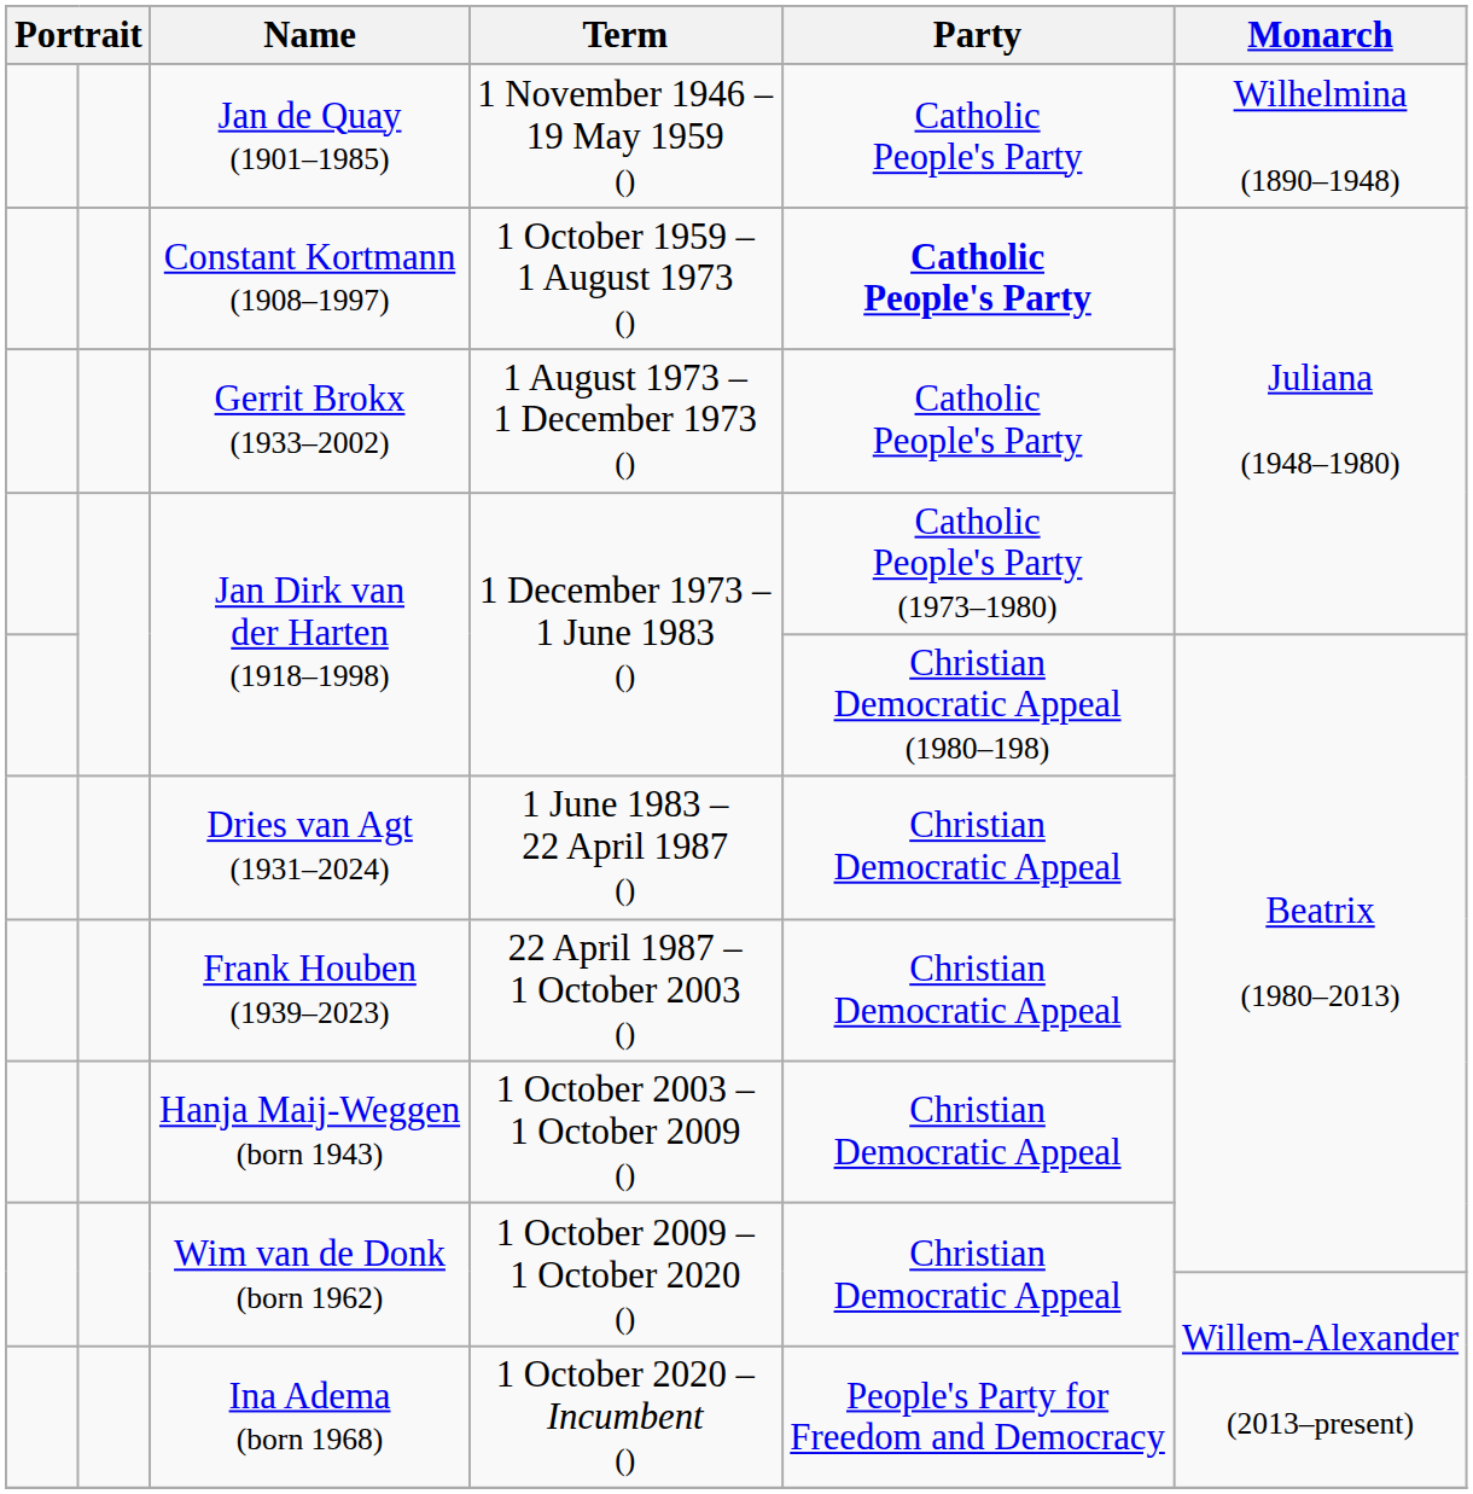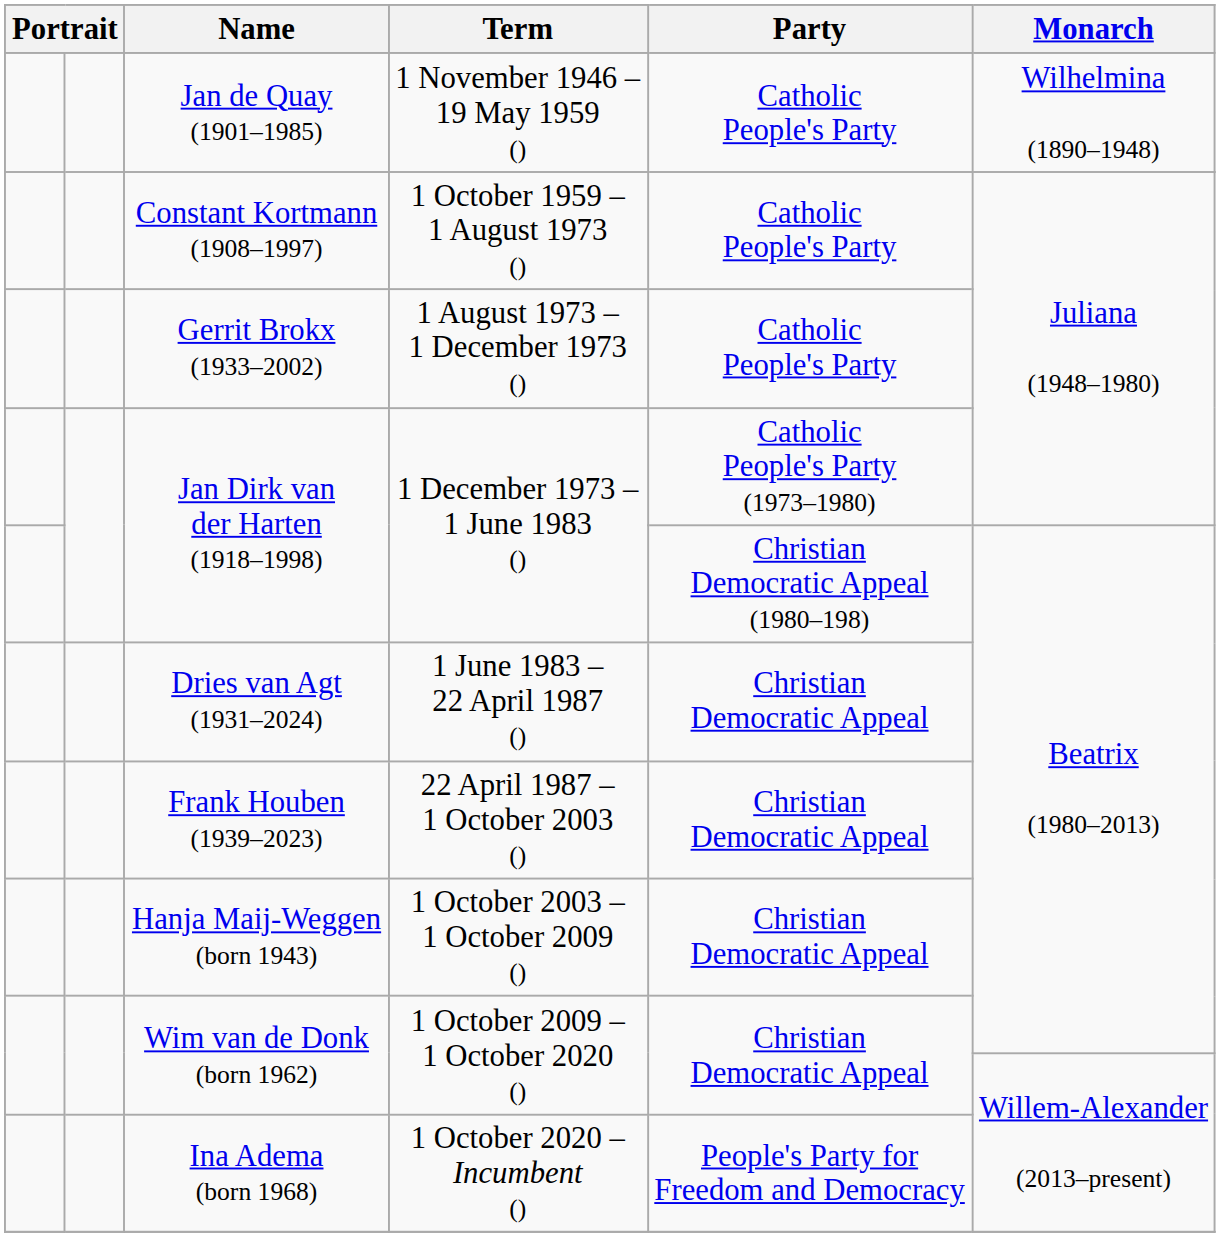Constant Kortmann (1908–1997) | Party: bold -> normal
